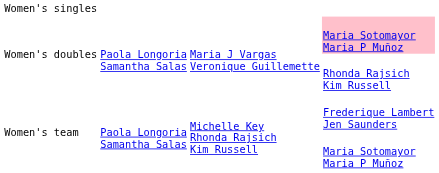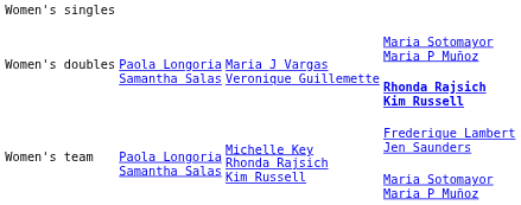Women's doubles / Maria Sotomayor Maria P Muñoz | column 4: pink background -> no background
Rhonda Rajsich Kim Russell | column 4: normal -> bold
